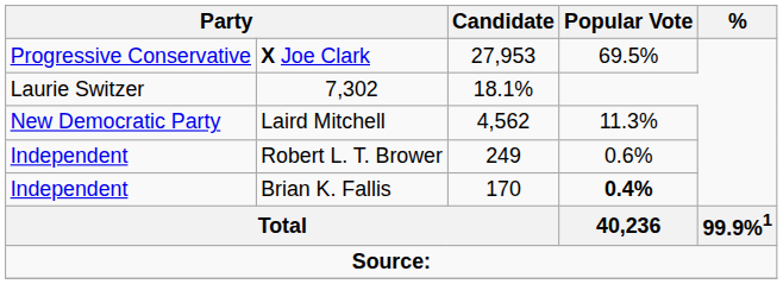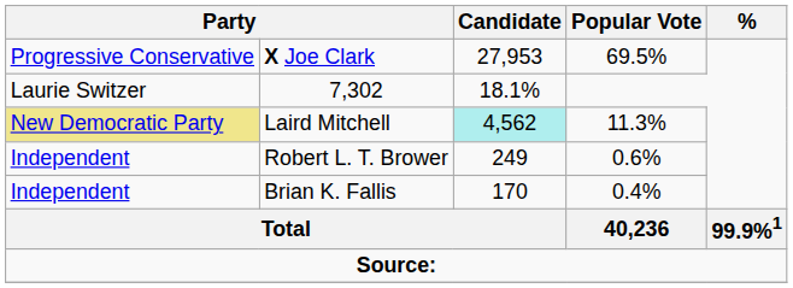Laird Mitchell | column 1: no background -> khaki background
Laird Mitchell | Candidate: no background -> paleturquoise background
Brian K. Fallis | Popular Vote: bold -> normal
